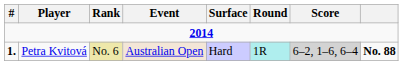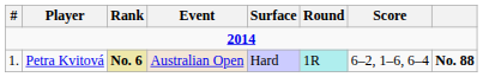Petra Kvitová | #: bold -> normal
Petra Kvitová | Rank: normal -> bold
Petra Kvitová | Score: lightgrey background -> no background
